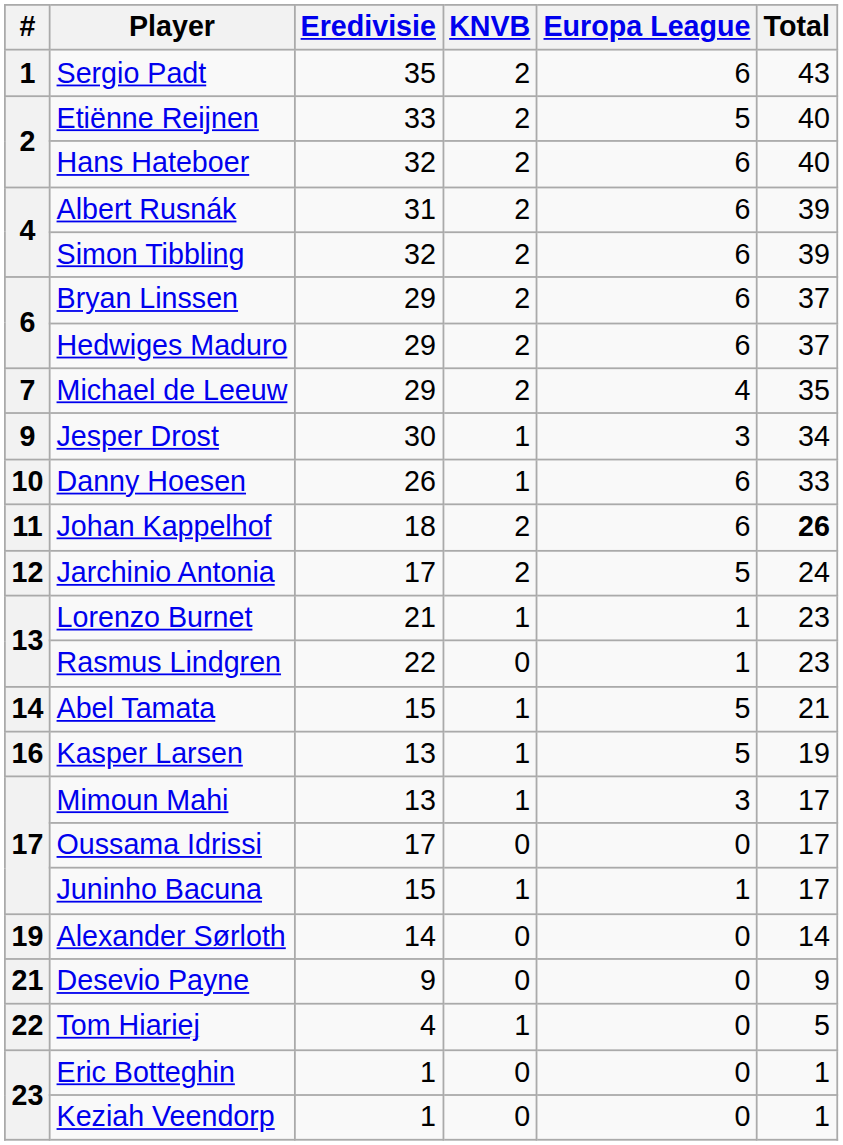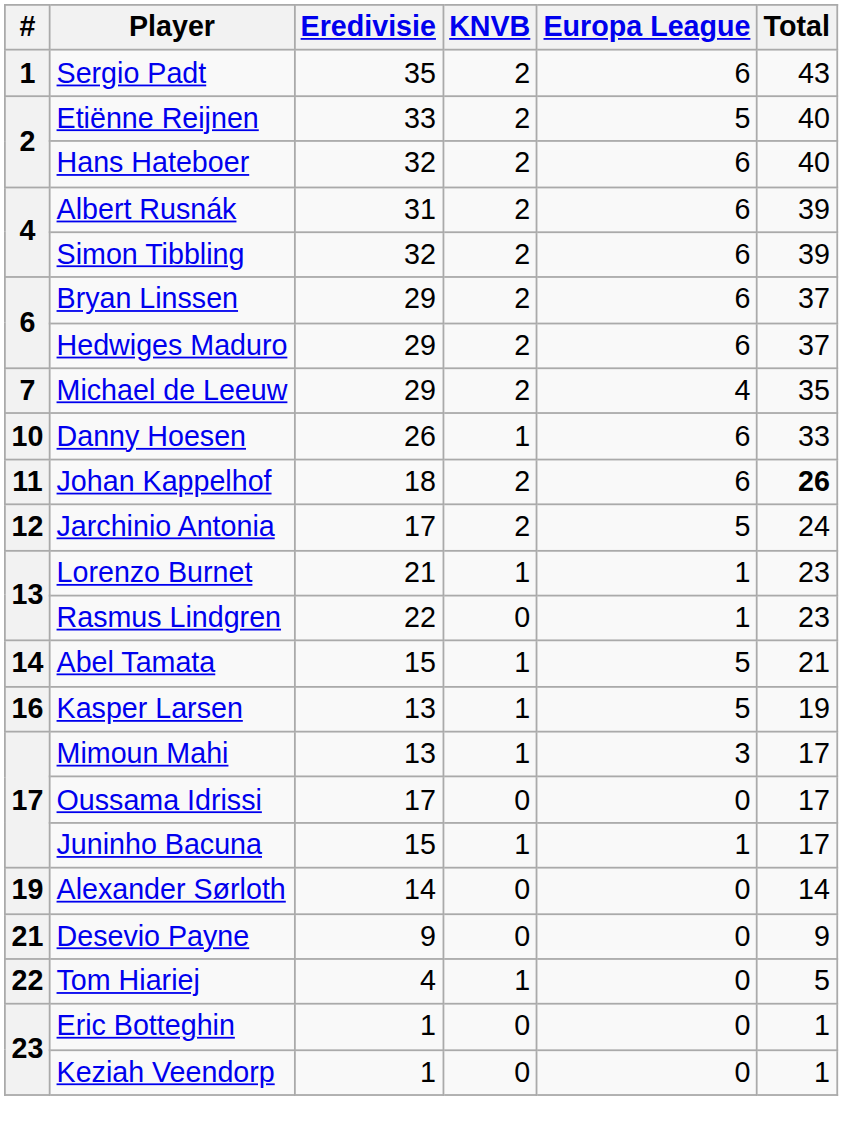- row: 9 | Jesper Drost | 30 | 1 | 3 | 34
